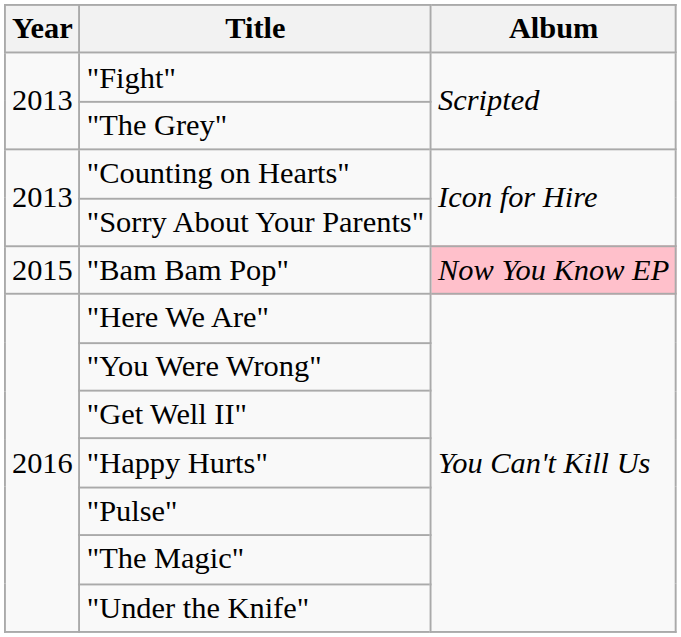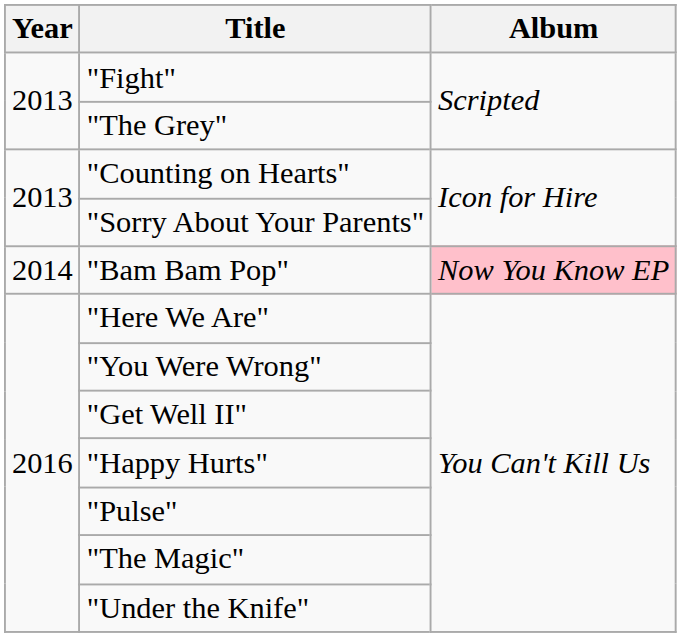"Bam Bam Pop" | Year: 2015 -> 2014
